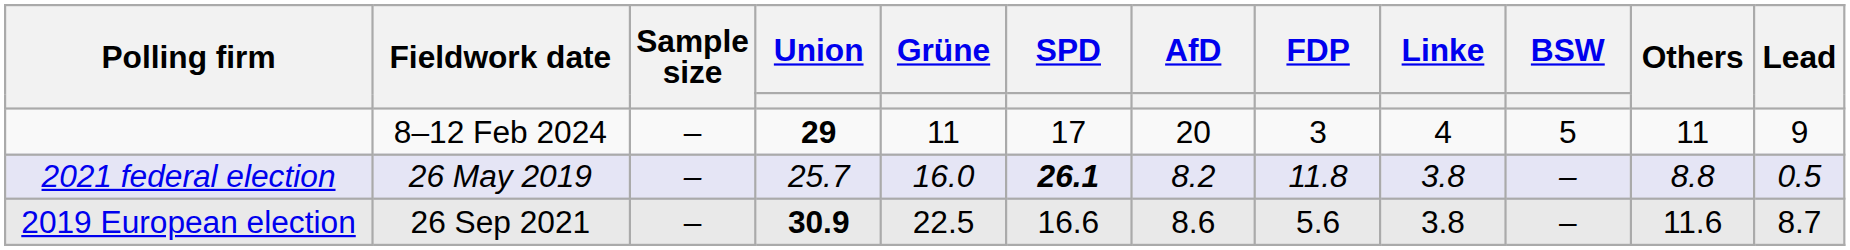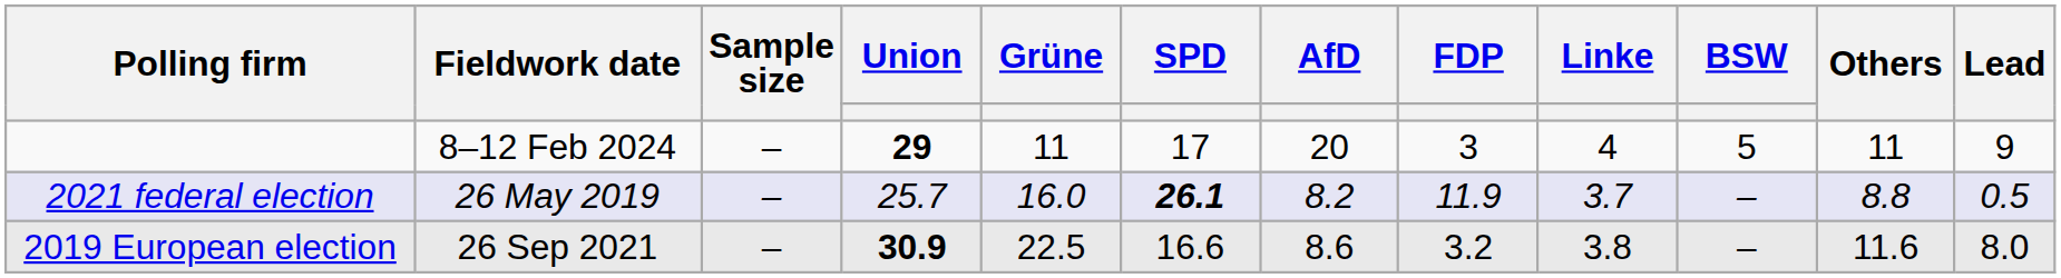2021 federal election | FDP: 11.8 -> 11.9
2021 federal election | Linke: 3.8 -> 3.7
2019 European election | FDP: 5.6 -> 3.2
2019 European election | Lead: 8.7 -> 8.0
